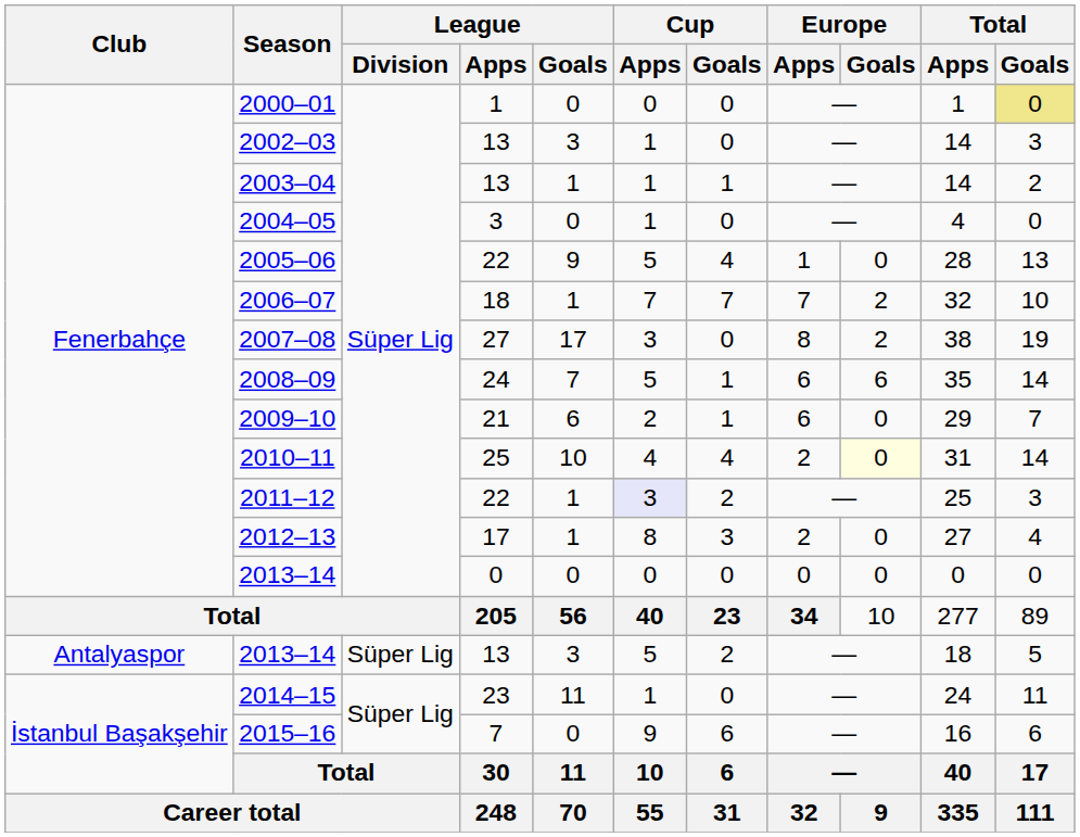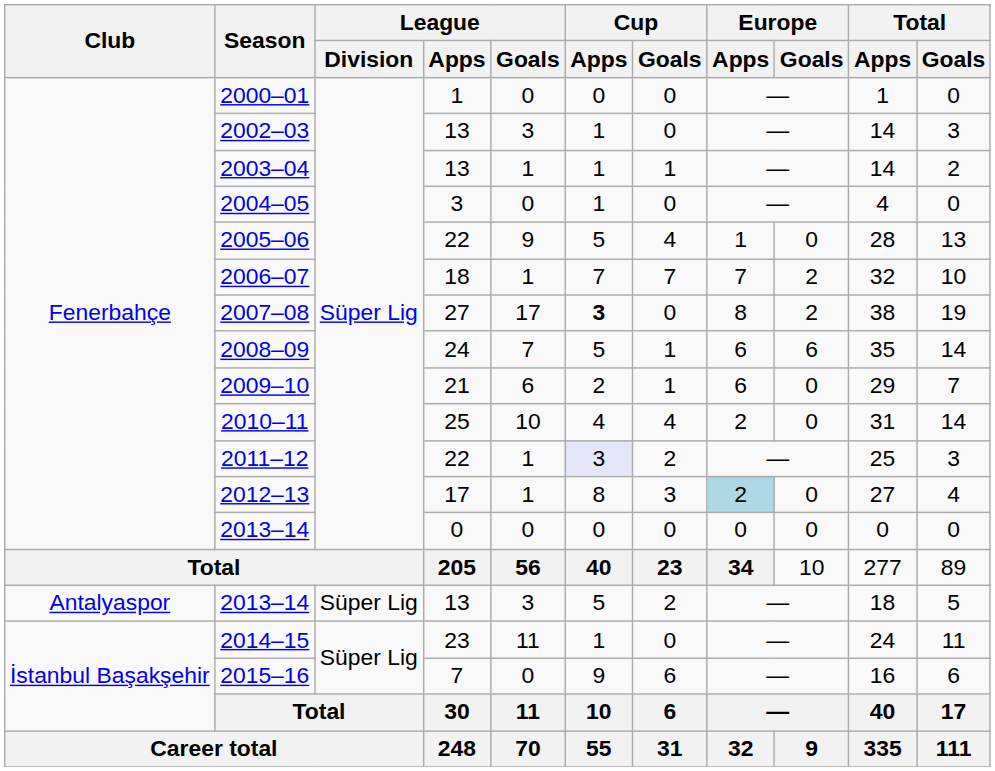2000–01 | Total / Goals: khaki background -> no background
2007–08 | Cup / Apps: normal -> bold
2010–11 | Europe / Goals: lightyellow background -> no background
2012–13 | Europe / Apps: no background -> lightblue background
